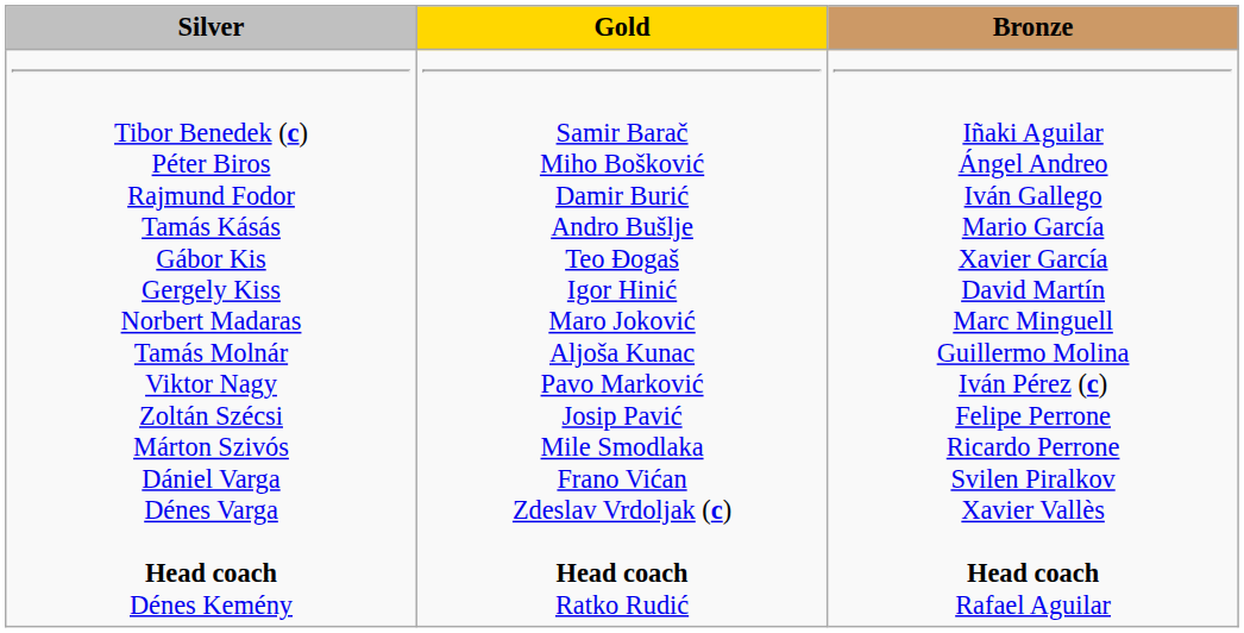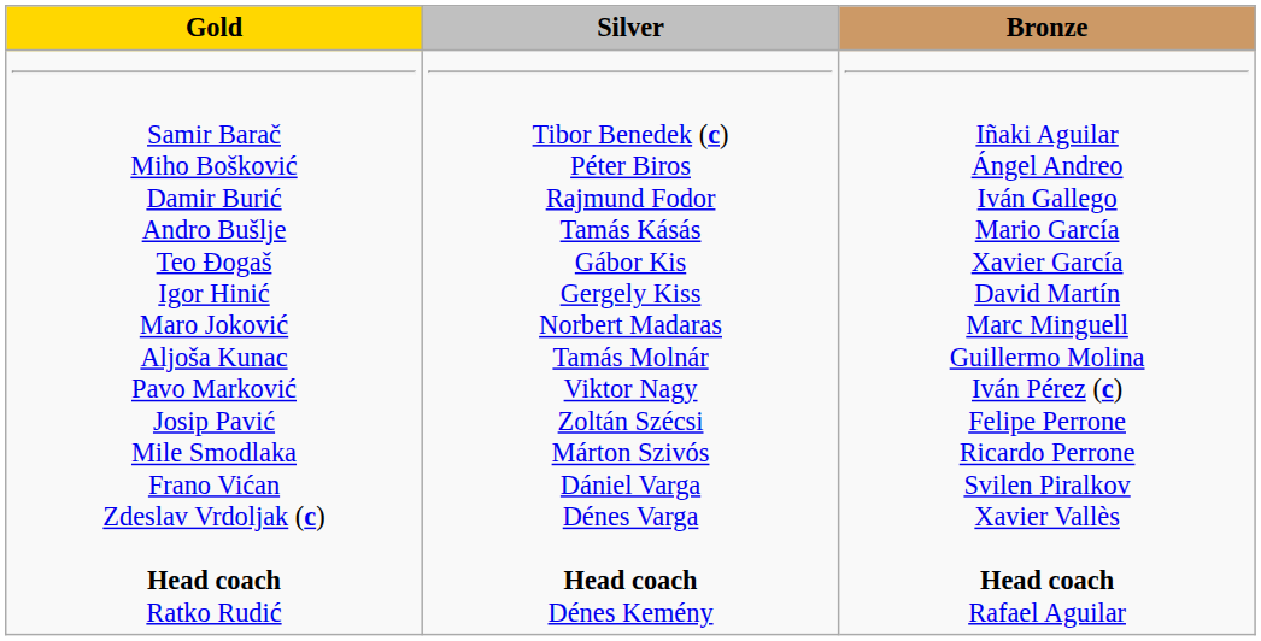columns swapped: Gold <-> Silver
